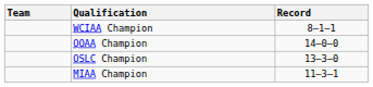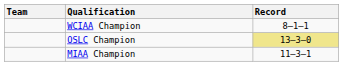- row: QOAA Champion | 14–0–0
OSLC Champion | Record: no background -> khaki background
